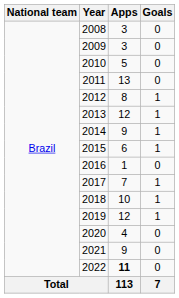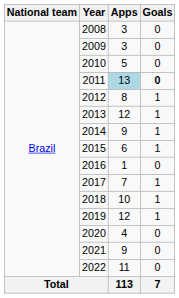2011 | Apps: no background -> lightblue background
2011 | Goals: normal -> bold
2022 | Apps: bold -> normal
